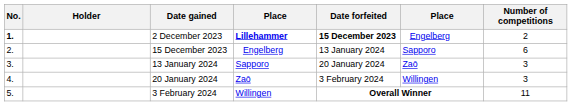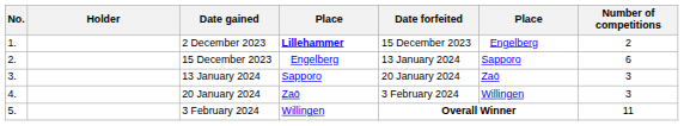2 December 2023 | No.: bold -> normal
2 December 2023 | Date forfeited: bold -> normal
